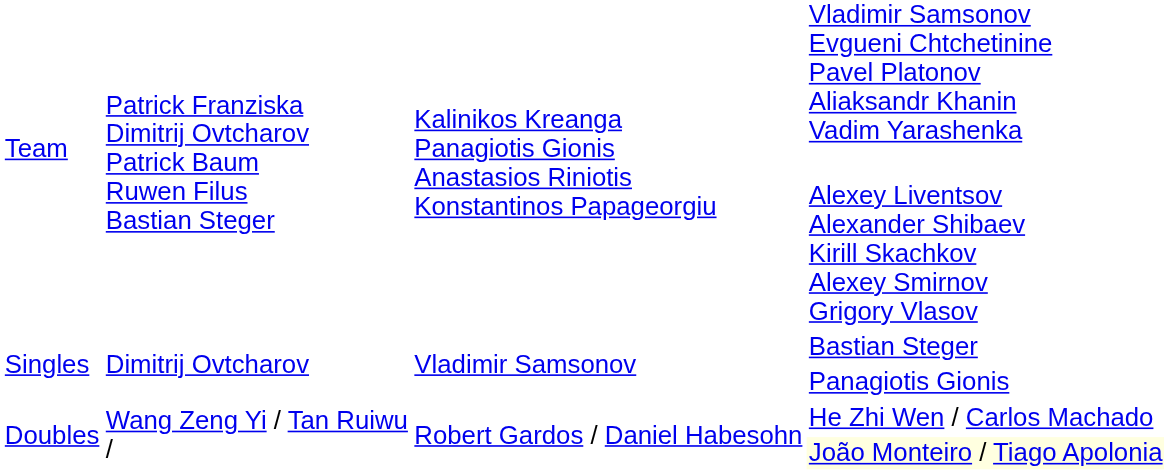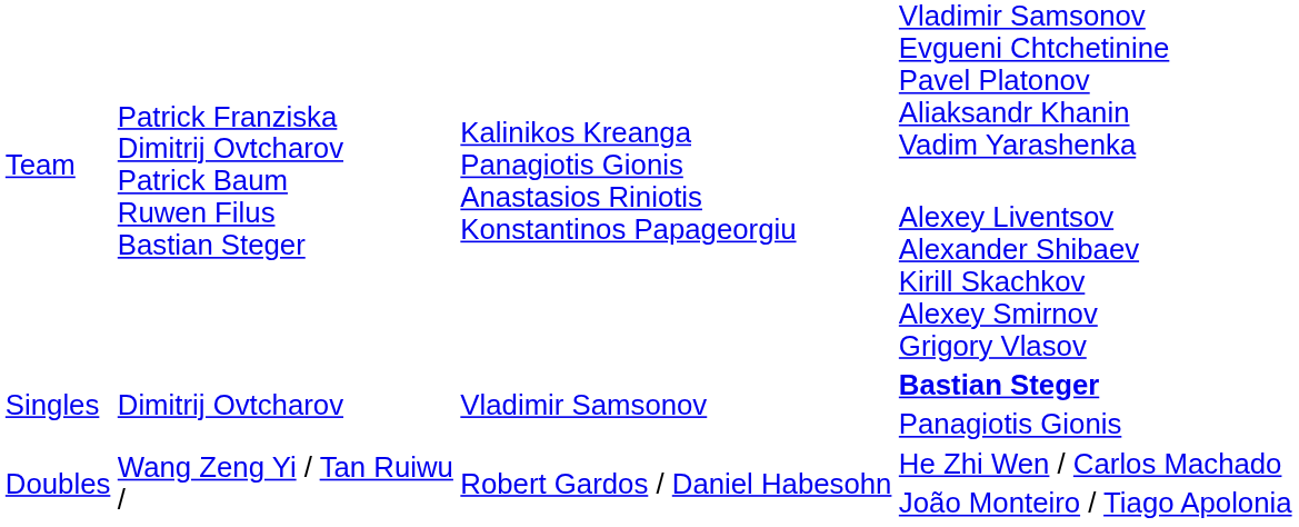Bastian Steger | column 4: normal -> bold
João Monteiro / Tiago Apolonia | column 4: lightyellow background -> no background
